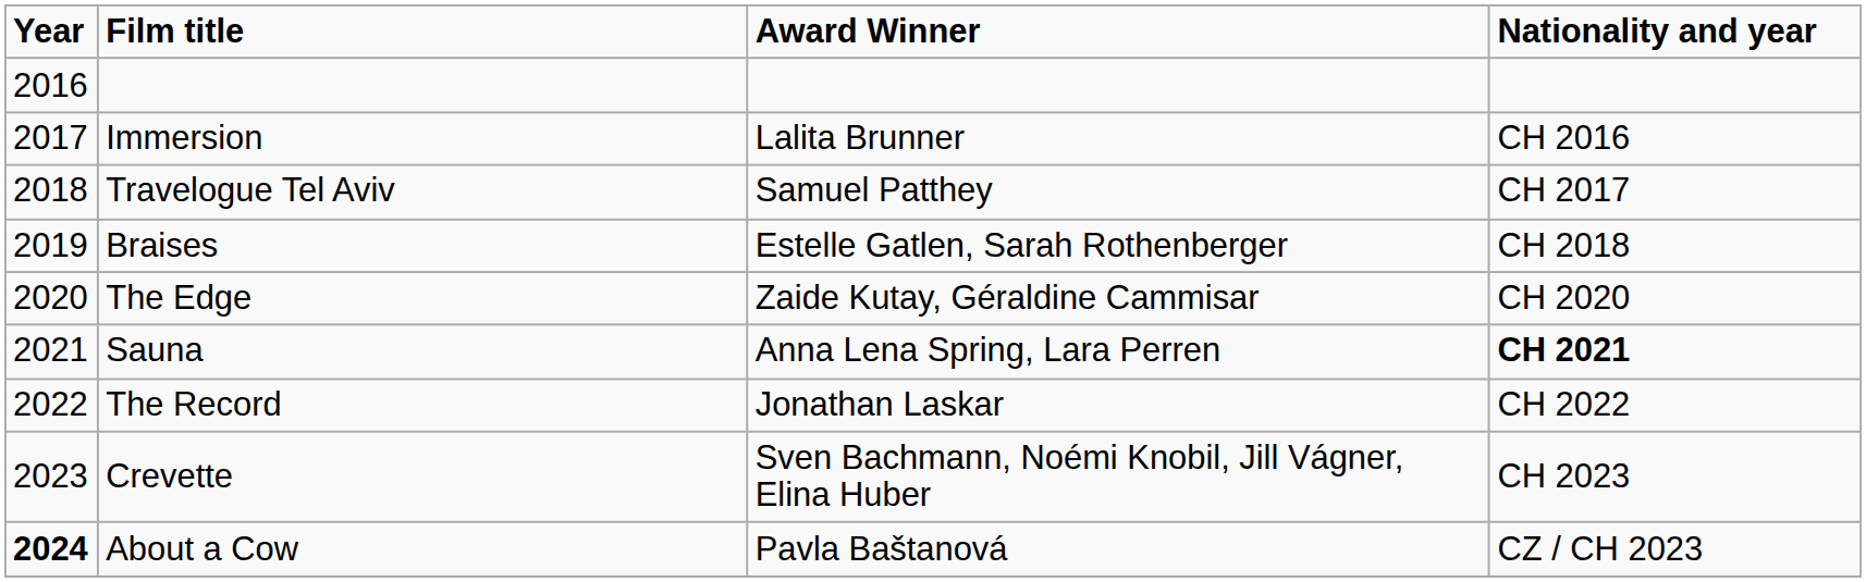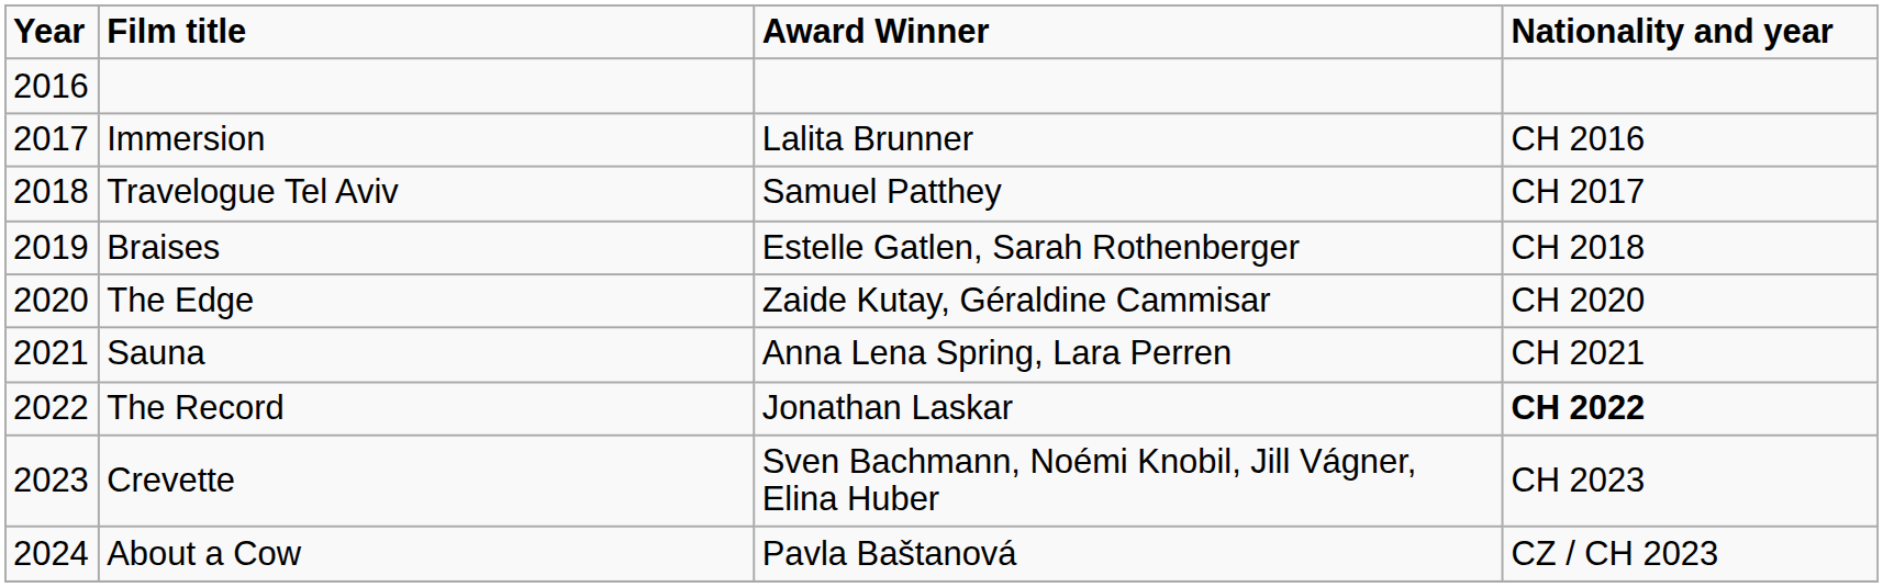Sauna | Nationality and year: bold -> normal
The Record | Nationality and year: normal -> bold
About a Cow | Year: bold -> normal
